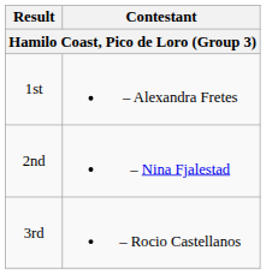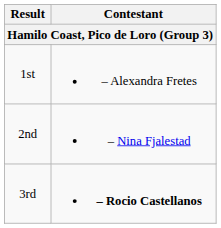3rd | Contestant: normal -> bold
